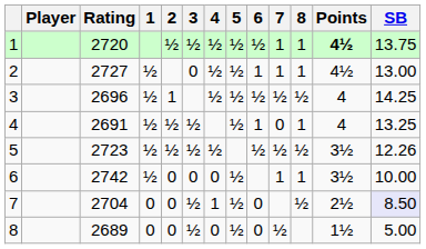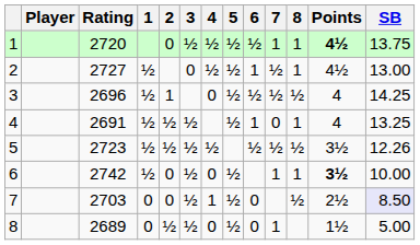row 2 | 2: ½ -> 0
row 3 | 7: 1 -> ½
row 4 | 4: ½ -> 0
row 7 | 3: 0 -> ½
row 7 | Points: normal -> bold
row 8 | Rating: 2704 -> 2703
row 9 | 2: 0 -> ½
row 9 | 7: ½ -> 1
